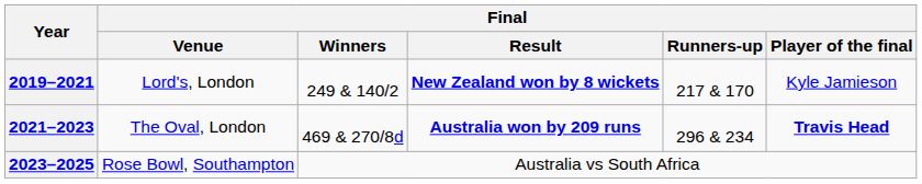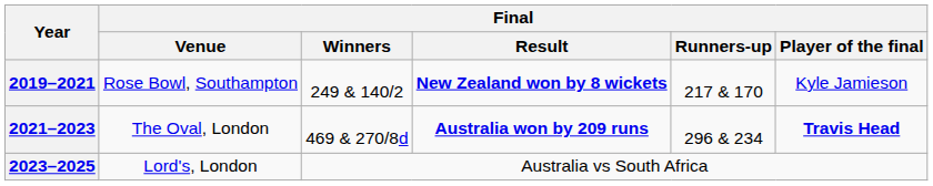2019–2021 | Final / Venue: Lord's, London -> Rose Bowl, Southampton
2023–2025 | Final / Venue: Rose Bowl, Southampton -> Lord's, London
